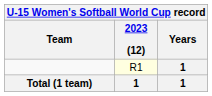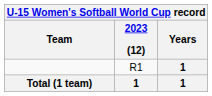row 3 | 2023 (12): lightyellow background -> no background
